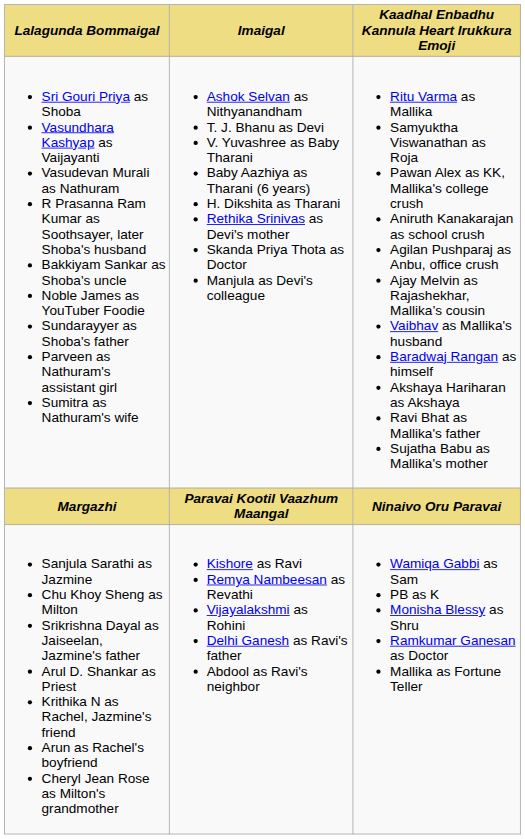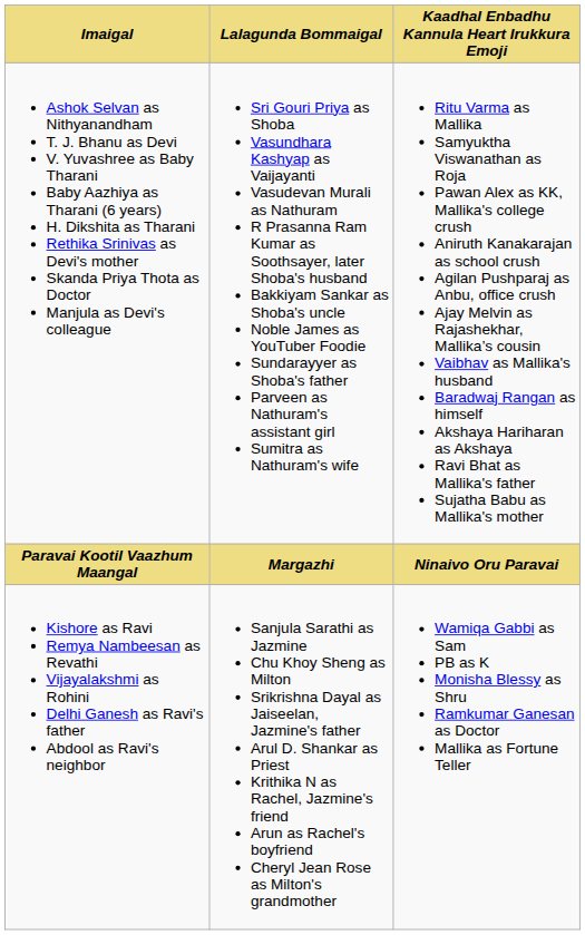columns swapped: Lalagunda Bommaigal <-> Imaigal
